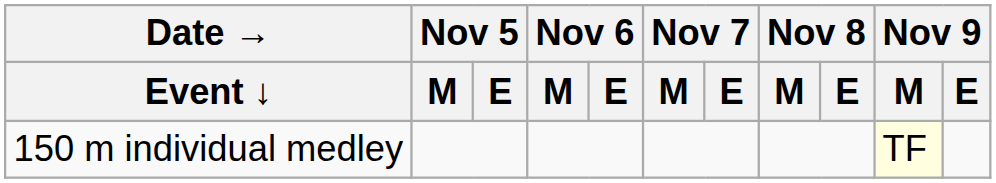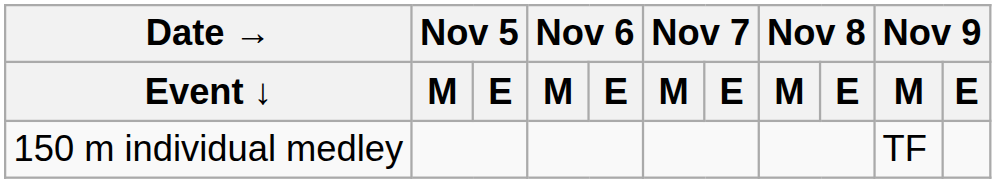150 m individual medley | Nov 9 / M: lightyellow background -> no background
